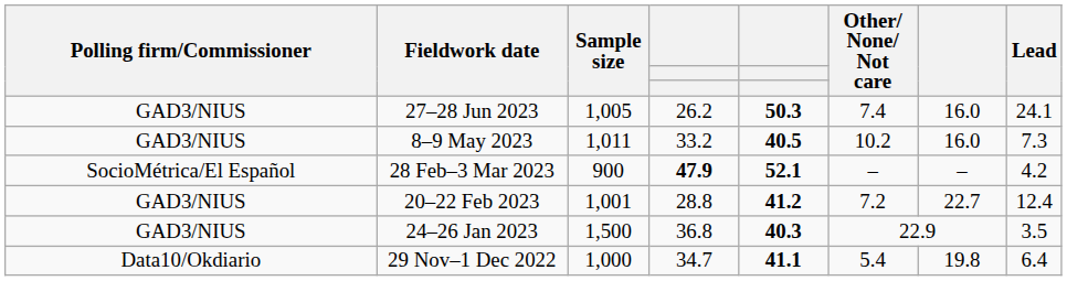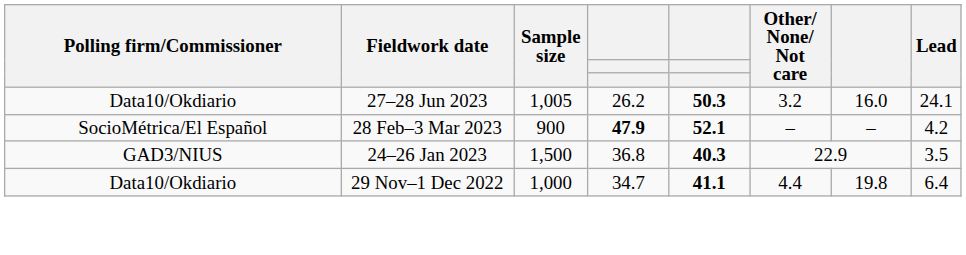27–28 Jun 2023 | Polling firm/Commissioner: GAD3/NIUS -> Data10/Okdiario
27–28 Jun 2023 | Other/ None/ Not care: 7.4 -> 3.2
- row: GAD3/NIUS | 8–9 May 2023 | 1,011 | 33.2 | 40.5 | 10.2 | 16.0 | 7.3
- row: GAD3/NIUS | 20–22 Feb 2023 | 1,001 | 28.8 | 41.2 | 7.2 | 22.7 | 12.4
29 Nov–1 Dec 2022 | Other/ None/ Not care: 5.4 -> 4.4
